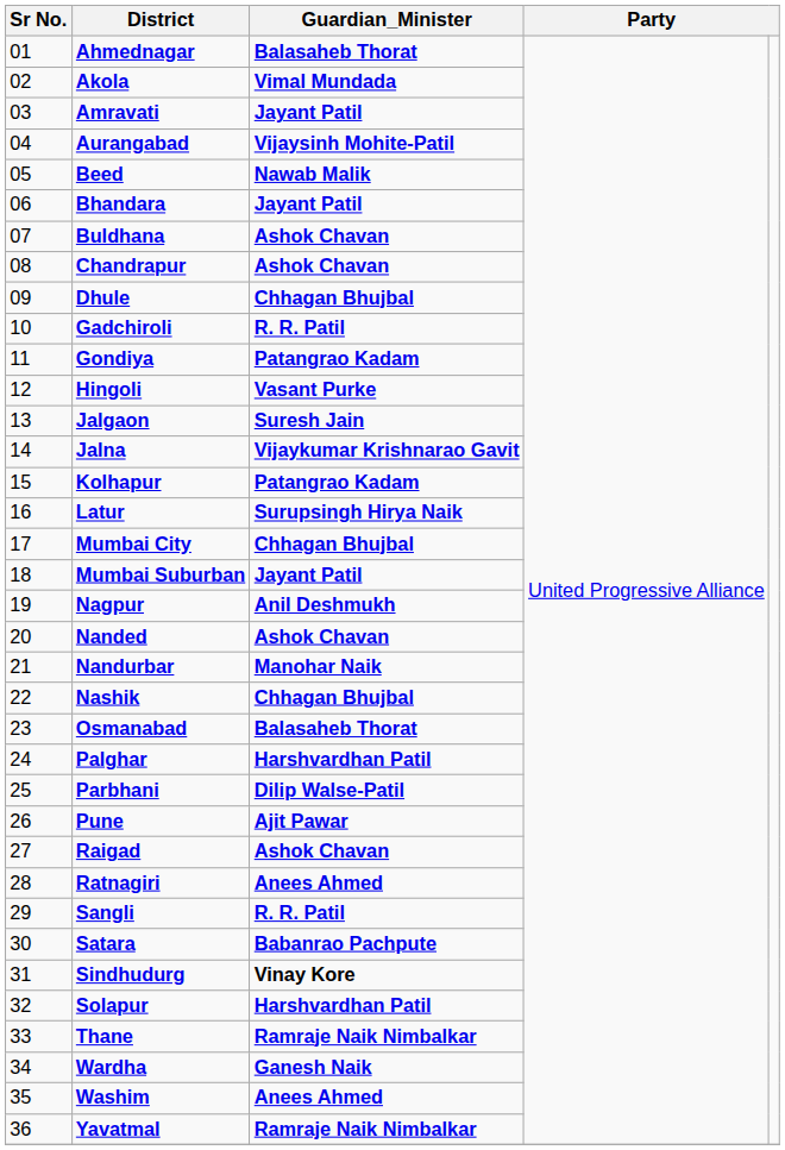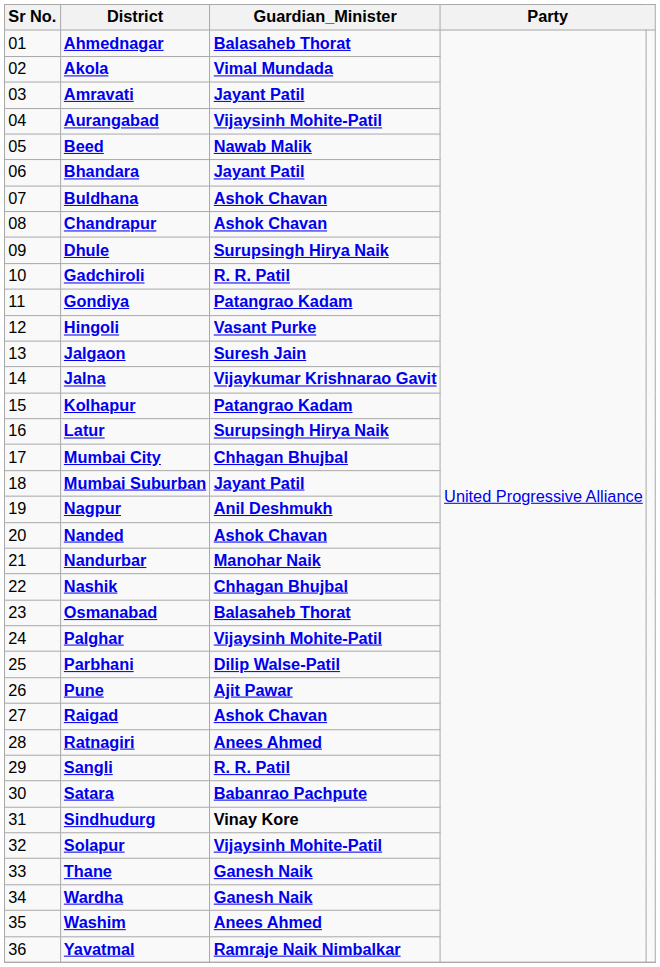Dhule | Guardian_Minister: Chhagan Bhujbal -> Surupsingh Hirya Naik
Palghar | Guardian_Minister: Harshvardhan Patil -> Vijaysinh Mohite-Patil
Solapur | Guardian_Minister: Harshvardhan Patil -> Vijaysinh Mohite-Patil
Thane | Guardian_Minister: Ramraje Naik Nimbalkar -> Ganesh Naik
